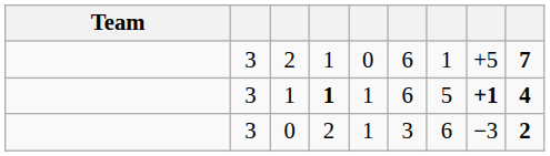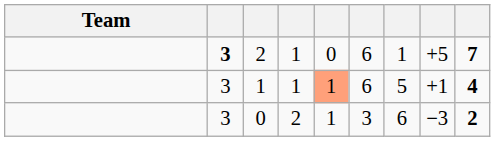row 2 | column 2: normal -> bold
row 3 | column 4: bold -> normal
row 3 | column 5: no background -> lightsalmon background
row 3 | column 8: bold -> normal
